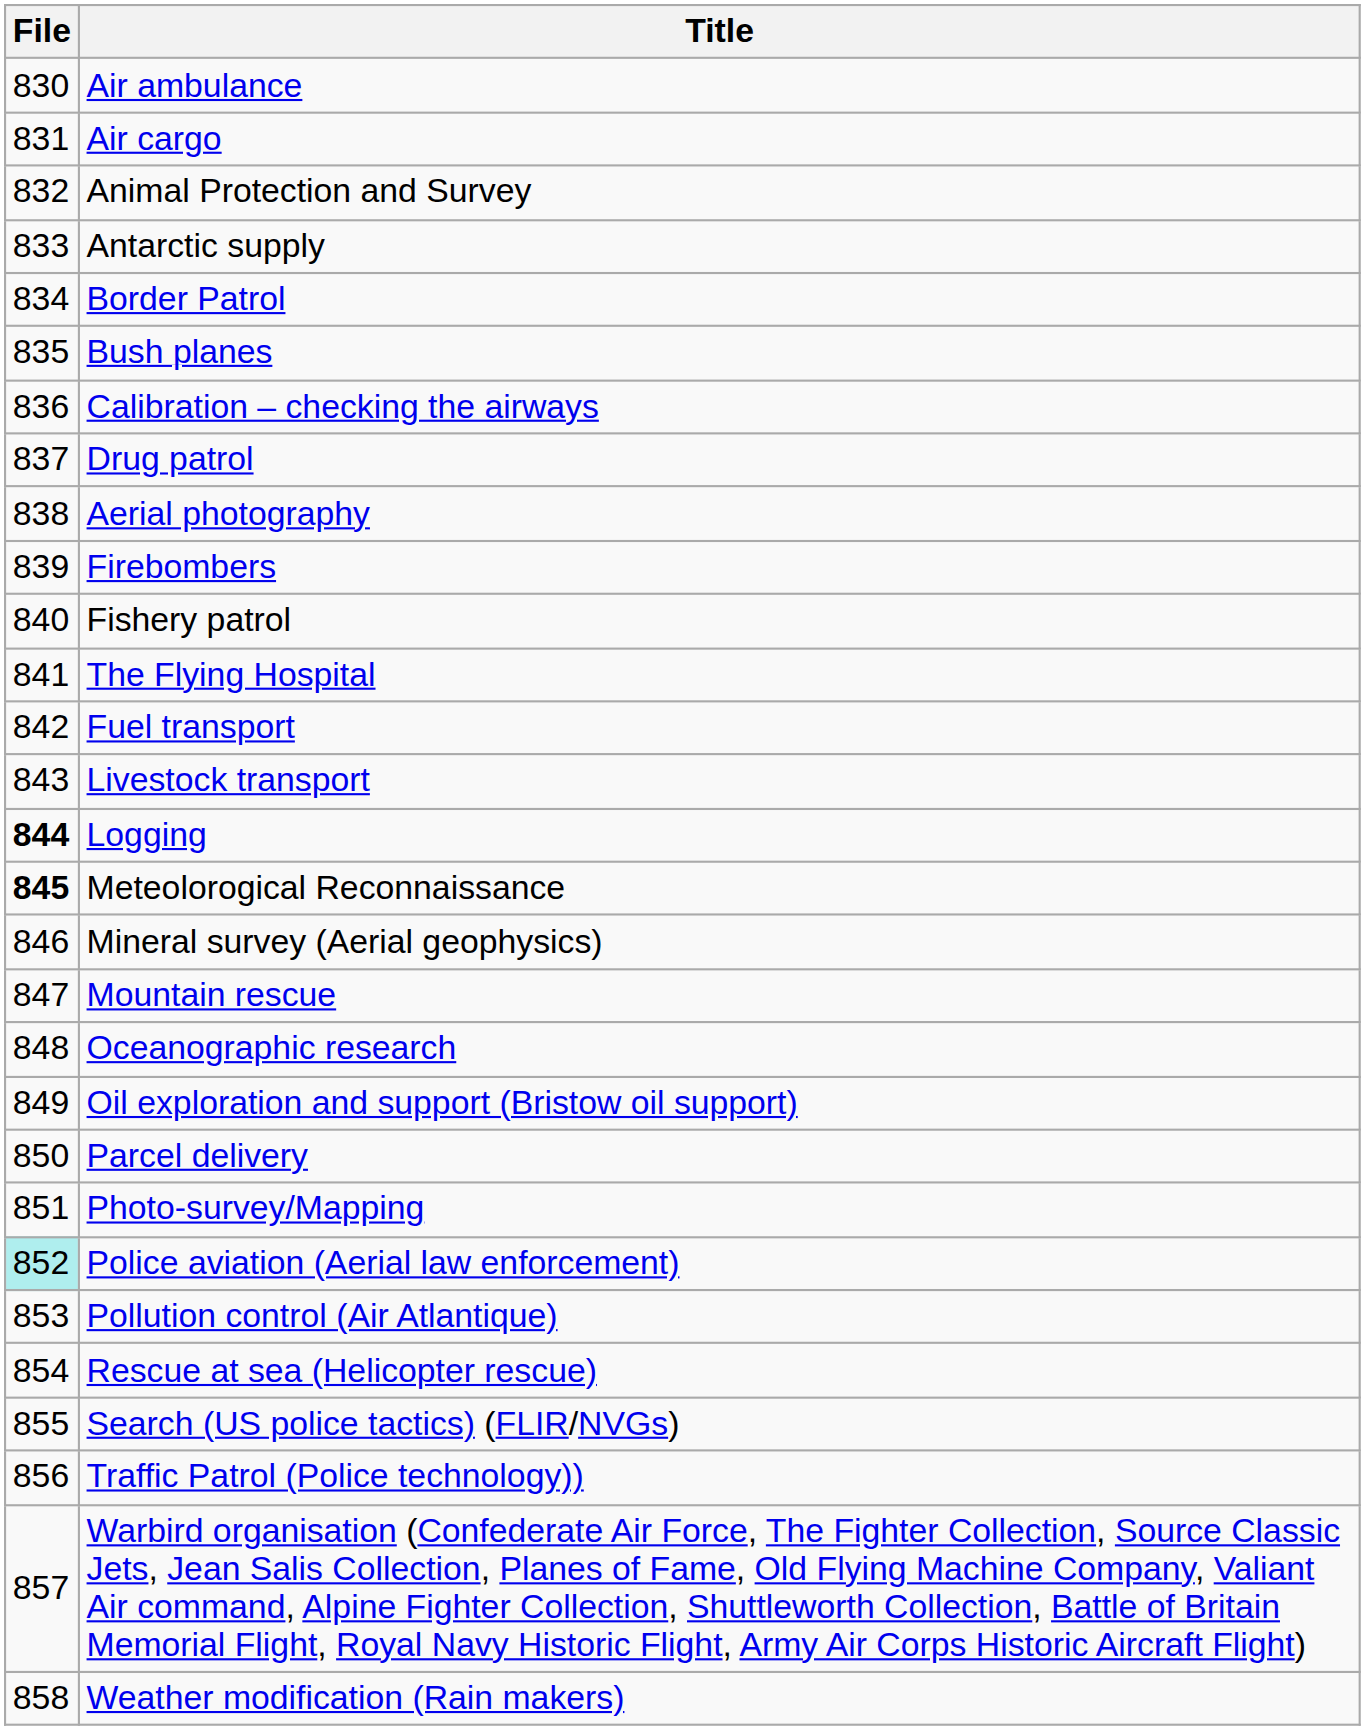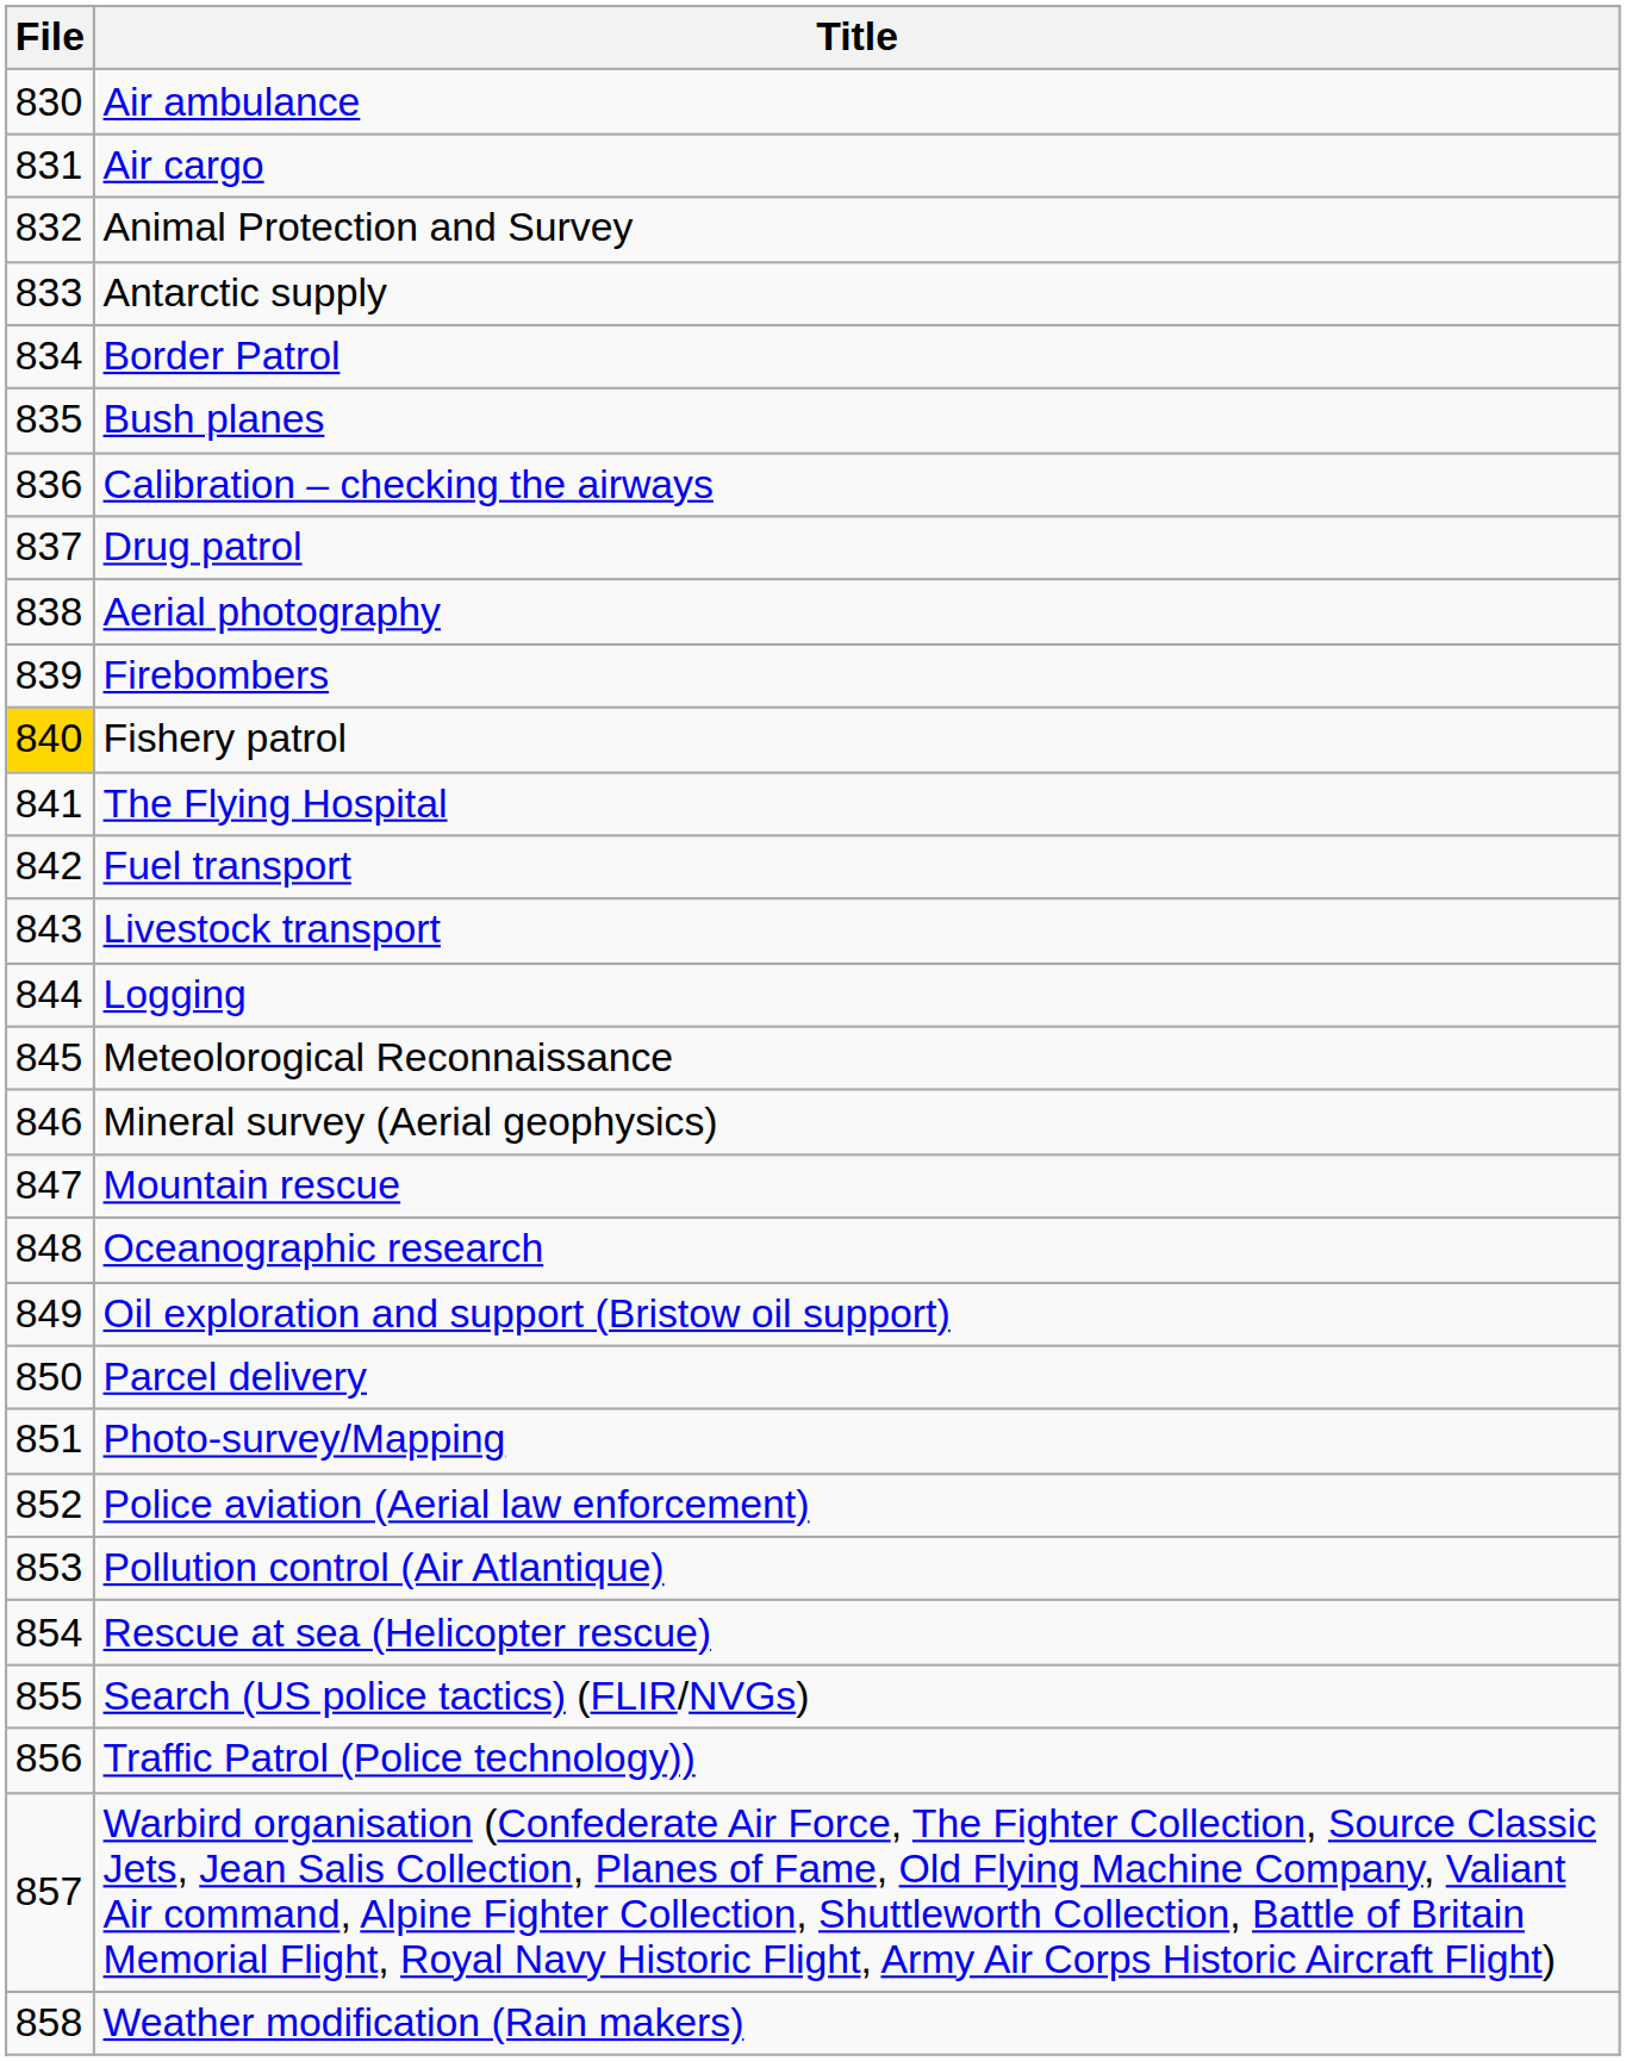Fishery patrol | File: no background -> gold background
Logging | File: bold -> normal
Meteolorogical Reconnaissance | File: bold -> normal
Police aviation (Aerial law enforcement) | File: paleturquoise background -> no background
